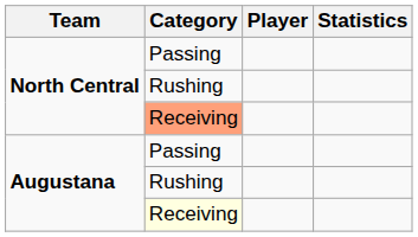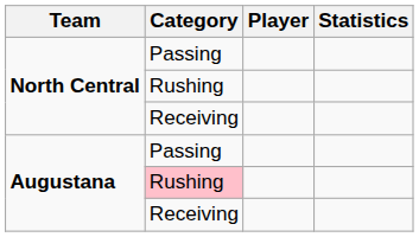North Central / Receiving | Category: lightsalmon background -> no background
Augustana / Rushing | Category: no background -> pink background
Augustana / Receiving | Category: lightyellow background -> no background
